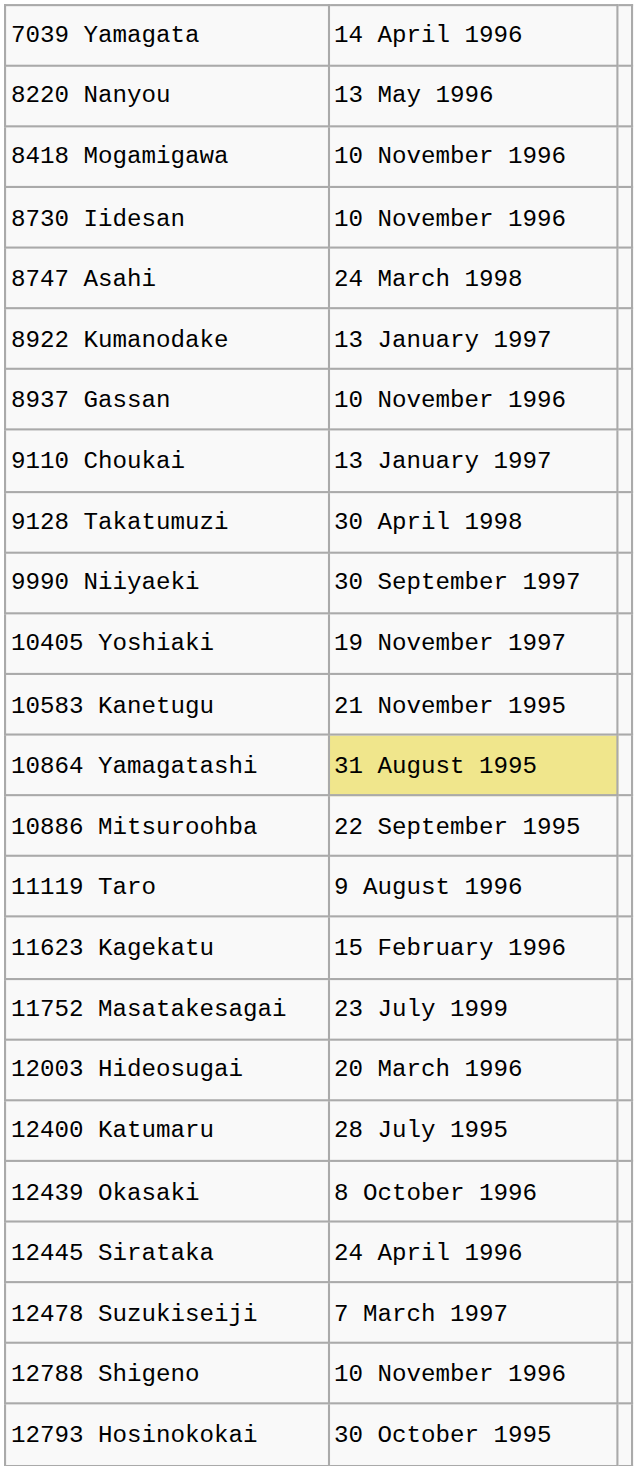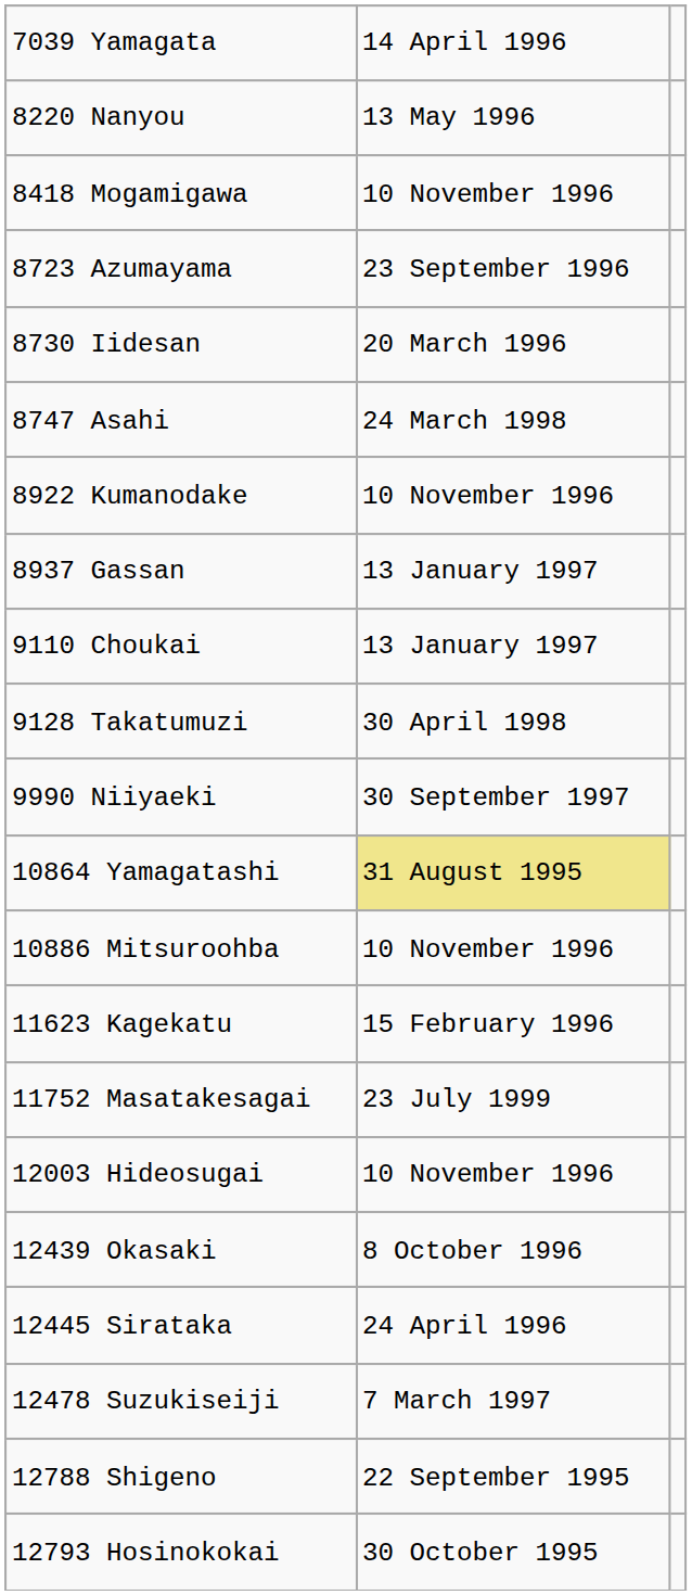+ row: 8723 Azumayama | 23 September 1996
8730 Iidesan | column 2: 10 November 1996 -> 20 March 1996
8922 Kumanodake | column 2: 13 January 1997 -> 10 November 1996
8937 Gassan | column 2: 10 November 1996 -> 13 January 1997
- row: 10405 Yoshiaki | 19 November 1997
- row: 10583 Kanetugu | 21 November 1995
10886 Mitsuroohba | column 2: 22 September 1995 -> 10 November 1996
- row: 11119 Taro | 9 August 1996
12003 Hideosugai | column 2: 20 March 1996 -> 10 November 1996
- row: 12400 Katumaru | 28 July 1995
12788 Shigeno | column 2: 10 November 1996 -> 22 September 1995
